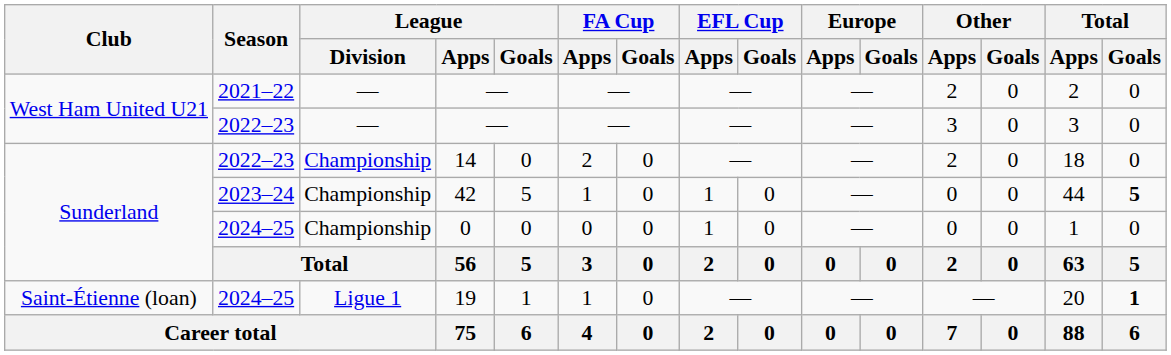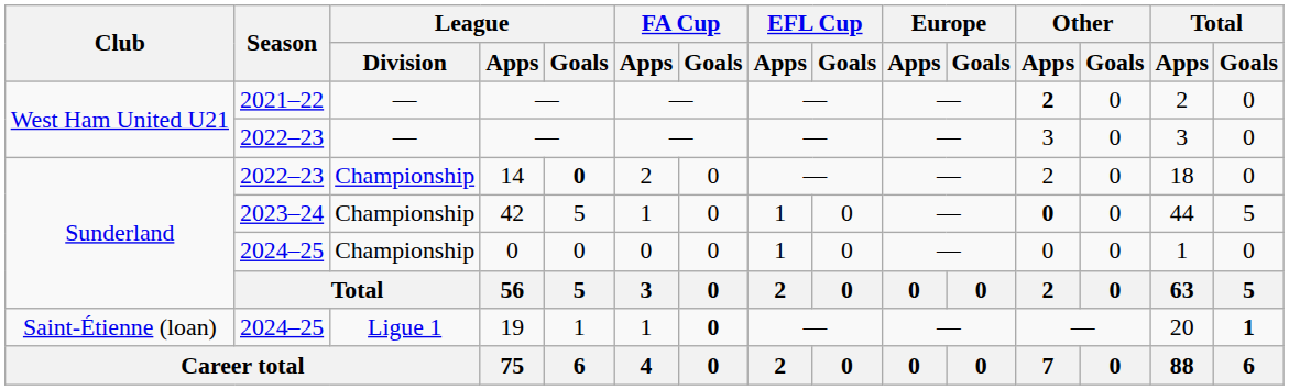2021–22 / — | Other / Apps: normal -> bold
14 | League / Goals: normal -> bold
42 | Other / Apps: normal -> bold
42 | Total / Goals: bold -> normal
19 | FA Cup / Goals: normal -> bold
